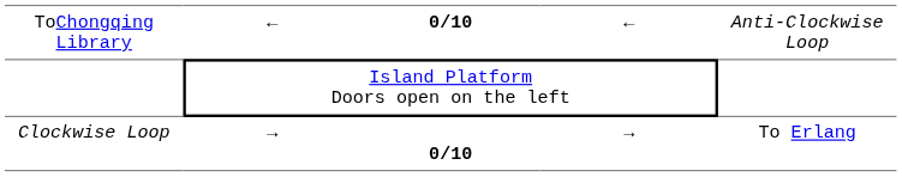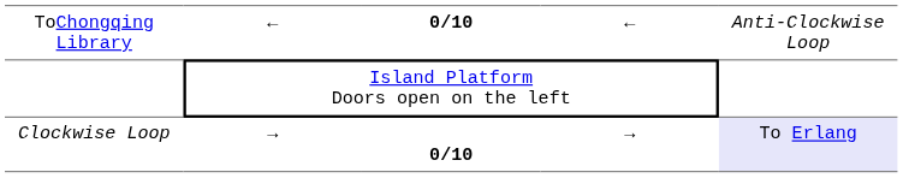Clockwise Loop | column 5: no background -> lavender background
